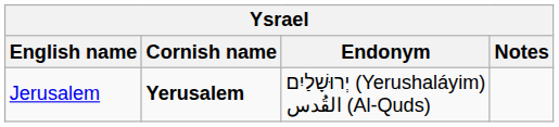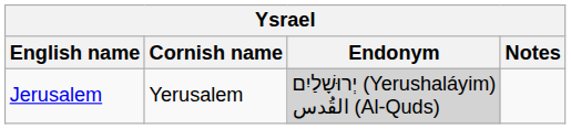Jerusalem | Cornish name: bold -> normal
Jerusalem | Endonym: no background -> lightgrey background
